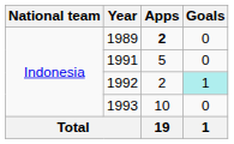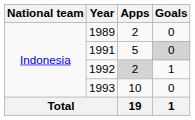1989 | Apps: bold -> normal
1991 | Goals: no background -> lightgrey background
1992 | Apps: no background -> lightgrey background
1992 | Goals: paleturquoise background -> no background
